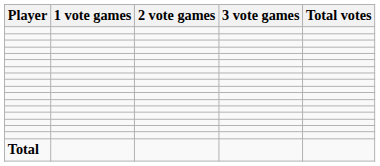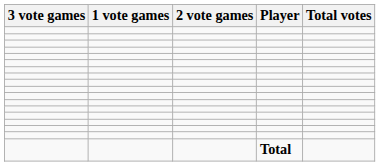columns swapped: Player <-> 3 vote games
